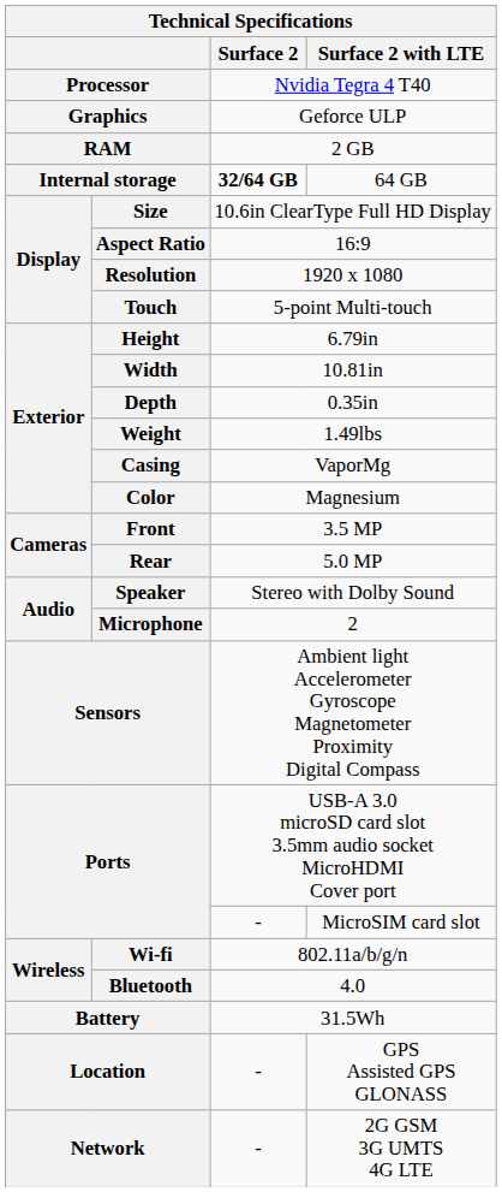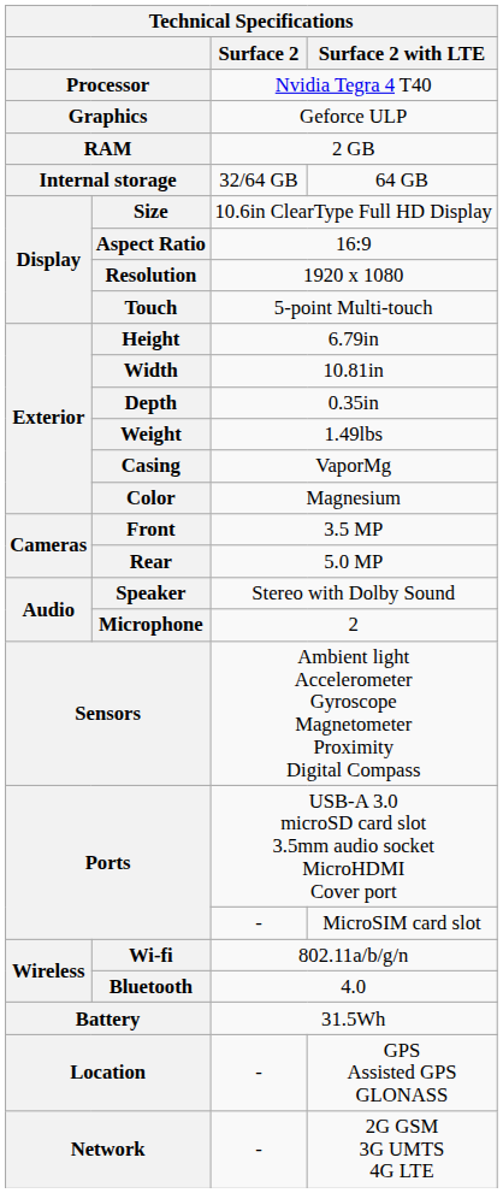Internal storage | Surface 2: bold -> normal
